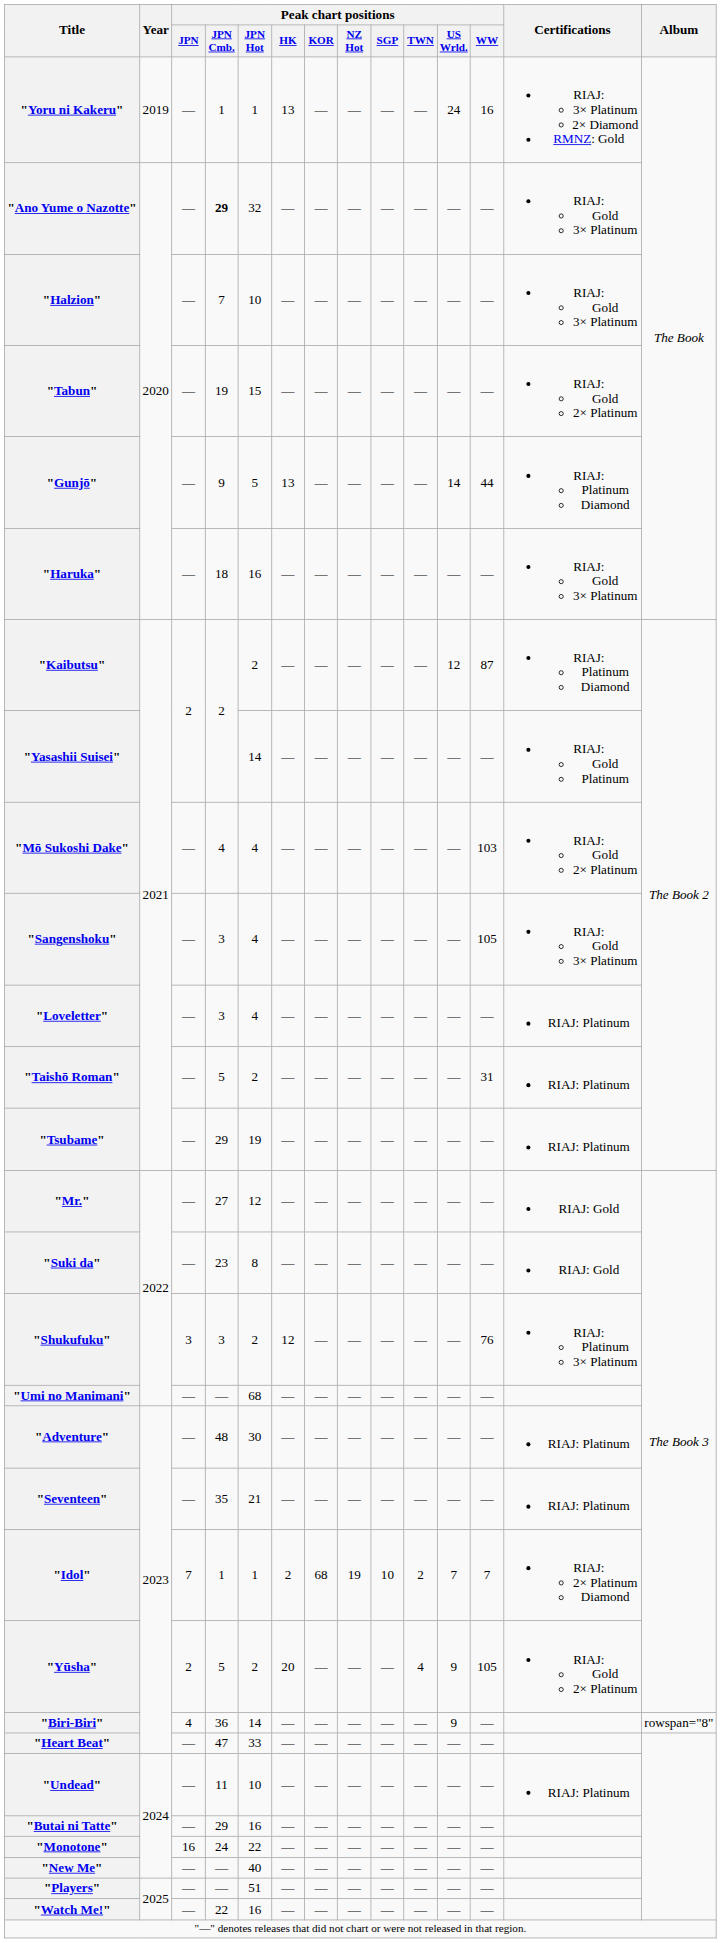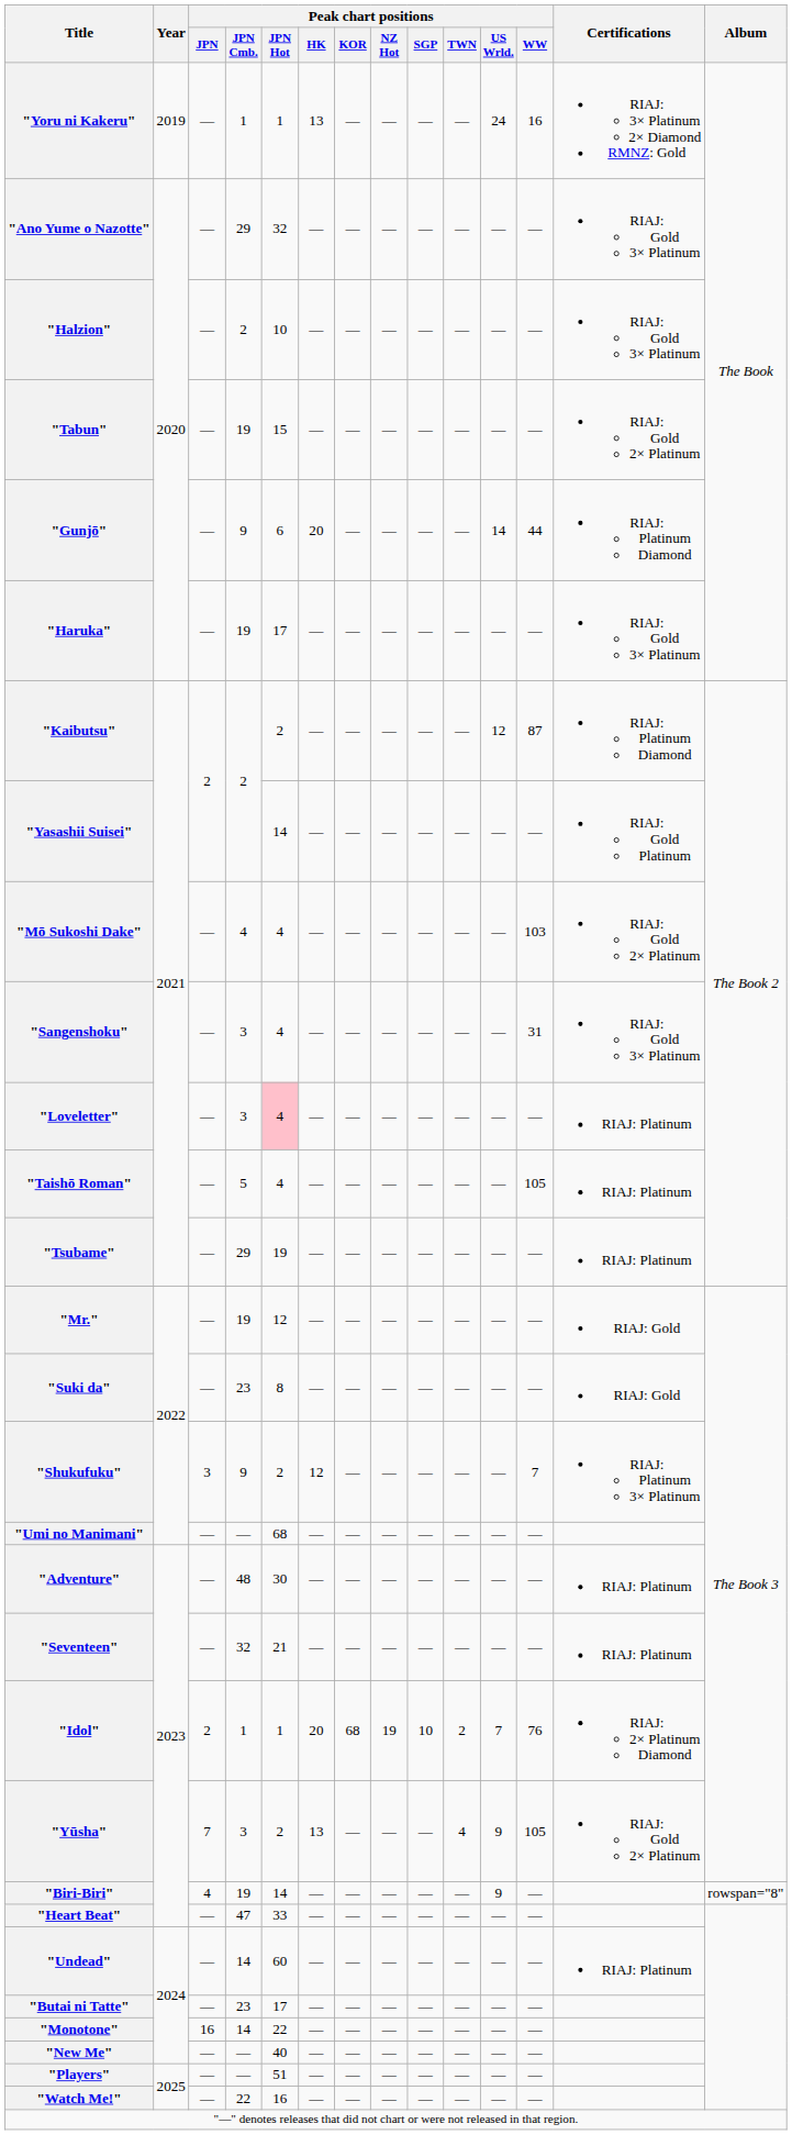"Ano Yume o Nazotte" | Peak chart positions / JPN Cmb.: bold -> normal
"Halzion" | Peak chart positions / JPN Cmb.: 7 -> 2
"Gunjō" | Peak chart positions / JPN Hot: 5 -> 6
"Gunjō" | Peak chart positions / HK: 13 -> 20
"Haruka" | Peak chart positions / JPN Cmb.: 18 -> 19
"Haruka" | Peak chart positions / JPN Hot: 16 -> 17
"Sangenshoku" | Peak chart positions / WW: 105 -> 31
"Loveletter" | Peak chart positions / JPN Hot: no background -> pink background
"Taishō Roman" | Peak chart positions / JPN Hot: 2 -> 4
"Taishō Roman" | Peak chart positions / WW: 31 -> 105
"Mr." | Peak chart positions / JPN Cmb.: 27 -> 19
"Shukufuku" | Peak chart positions / JPN Cmb.: 3 -> 9
"Shukufuku" | Peak chart positions / WW: 76 -> 7
"Seventeen" | Peak chart positions / JPN Cmb.: 35 -> 32
"Idol" | Peak chart positions / JPN: 7 -> 2
"Idol" | Peak chart positions / HK: 2 -> 20
"Idol" | Peak chart positions / WW: 7 -> 76
"Yūsha" | Peak chart positions / JPN: 2 -> 7
"Yūsha" | Peak chart positions / JPN Cmb.: 5 -> 3
"Yūsha" | Peak chart positions / HK: 20 -> 13
"Biri-Biri" | Peak chart positions / JPN Cmb.: 36 -> 19
"Undead" | Peak chart positions / JPN Cmb.: 11 -> 14
"Undead" | Peak chart positions / JPN Hot: 10 -> 60
"Butai ni Tatte" | Peak chart positions / JPN Cmb.: 29 -> 23
"Butai ni Tatte" | Peak chart positions / JPN Hot: 16 -> 17
"Monotone" | Peak chart positions / JPN Cmb.: 24 -> 14
